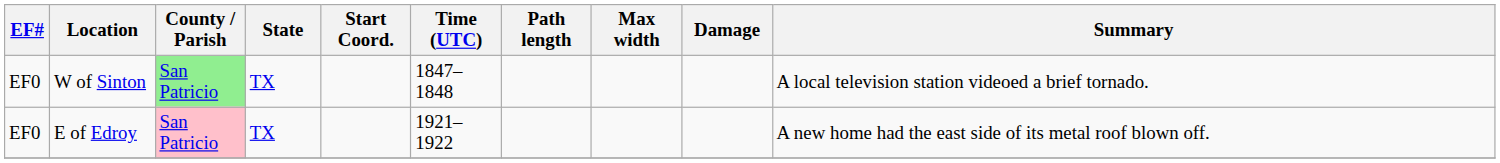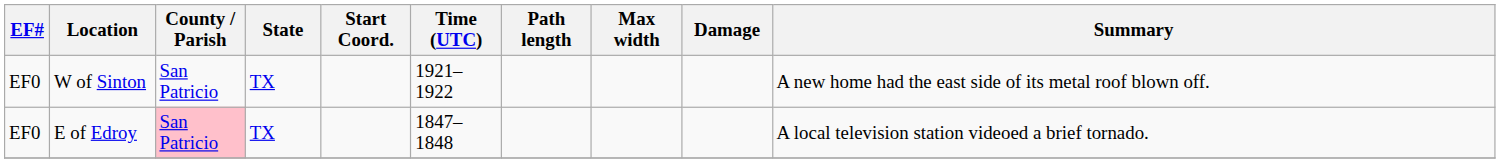W of Sinton | County / Parish: lightgreen background -> no background
W of Sinton | Time (UTC): 1847–1848 -> 1921–1922
W of Sinton | Summary: A local television station videoed a brief tornado. -> A new home had the east side of its metal roof blown off.
E of Edroy | Time (UTC): 1921–1922 -> 1847–1848
E of Edroy | Summary: A new home had the east side of its metal roof blown off. -> A local television station videoed a brief tornado.
